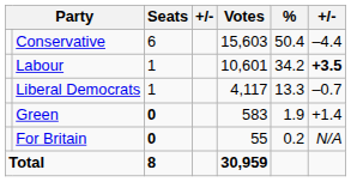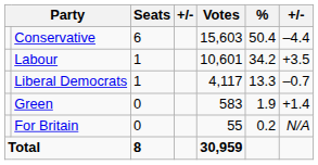Labour | column 7: bold -> normal
Green | Seats: bold -> normal
For Britain | Seats: bold -> normal
